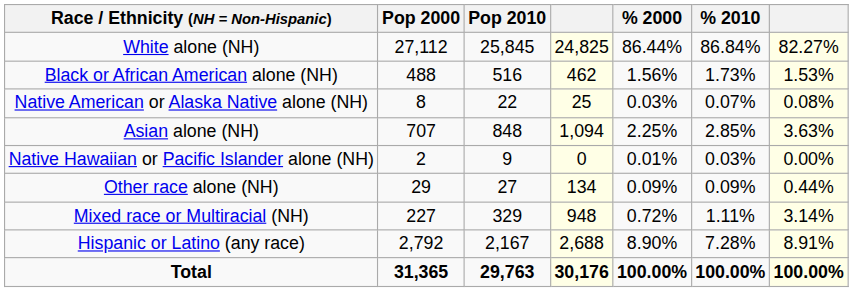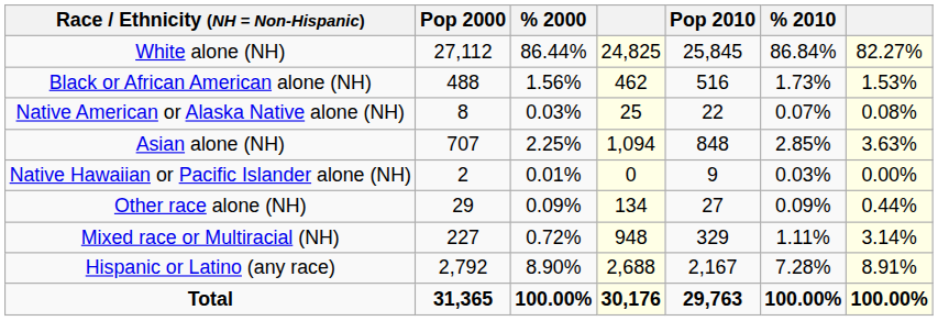columns swapped: Pop 2010 <-> % 2000
